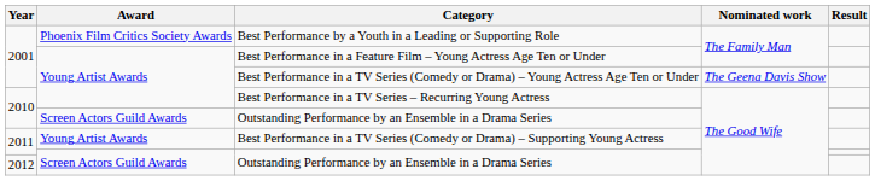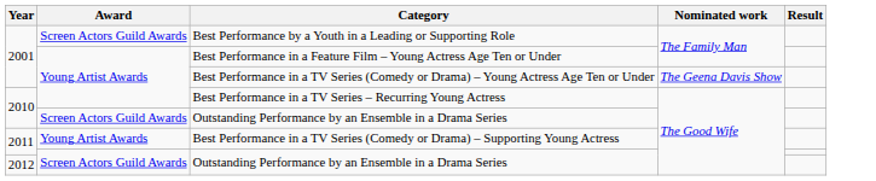Best Performance by a Youth in a Leading or Supporting Role | Award: Phoenix Film Critics Society Awards -> Screen Actors Guild Awards
